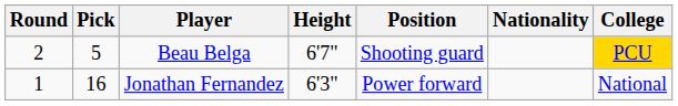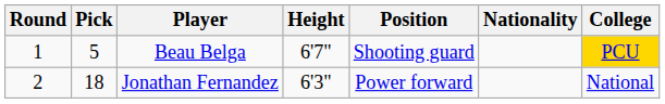Beau Belga | Round: 2 -> 1
Jonathan Fernandez | Round: 1 -> 2
Jonathan Fernandez | Pick: 16 -> 18
